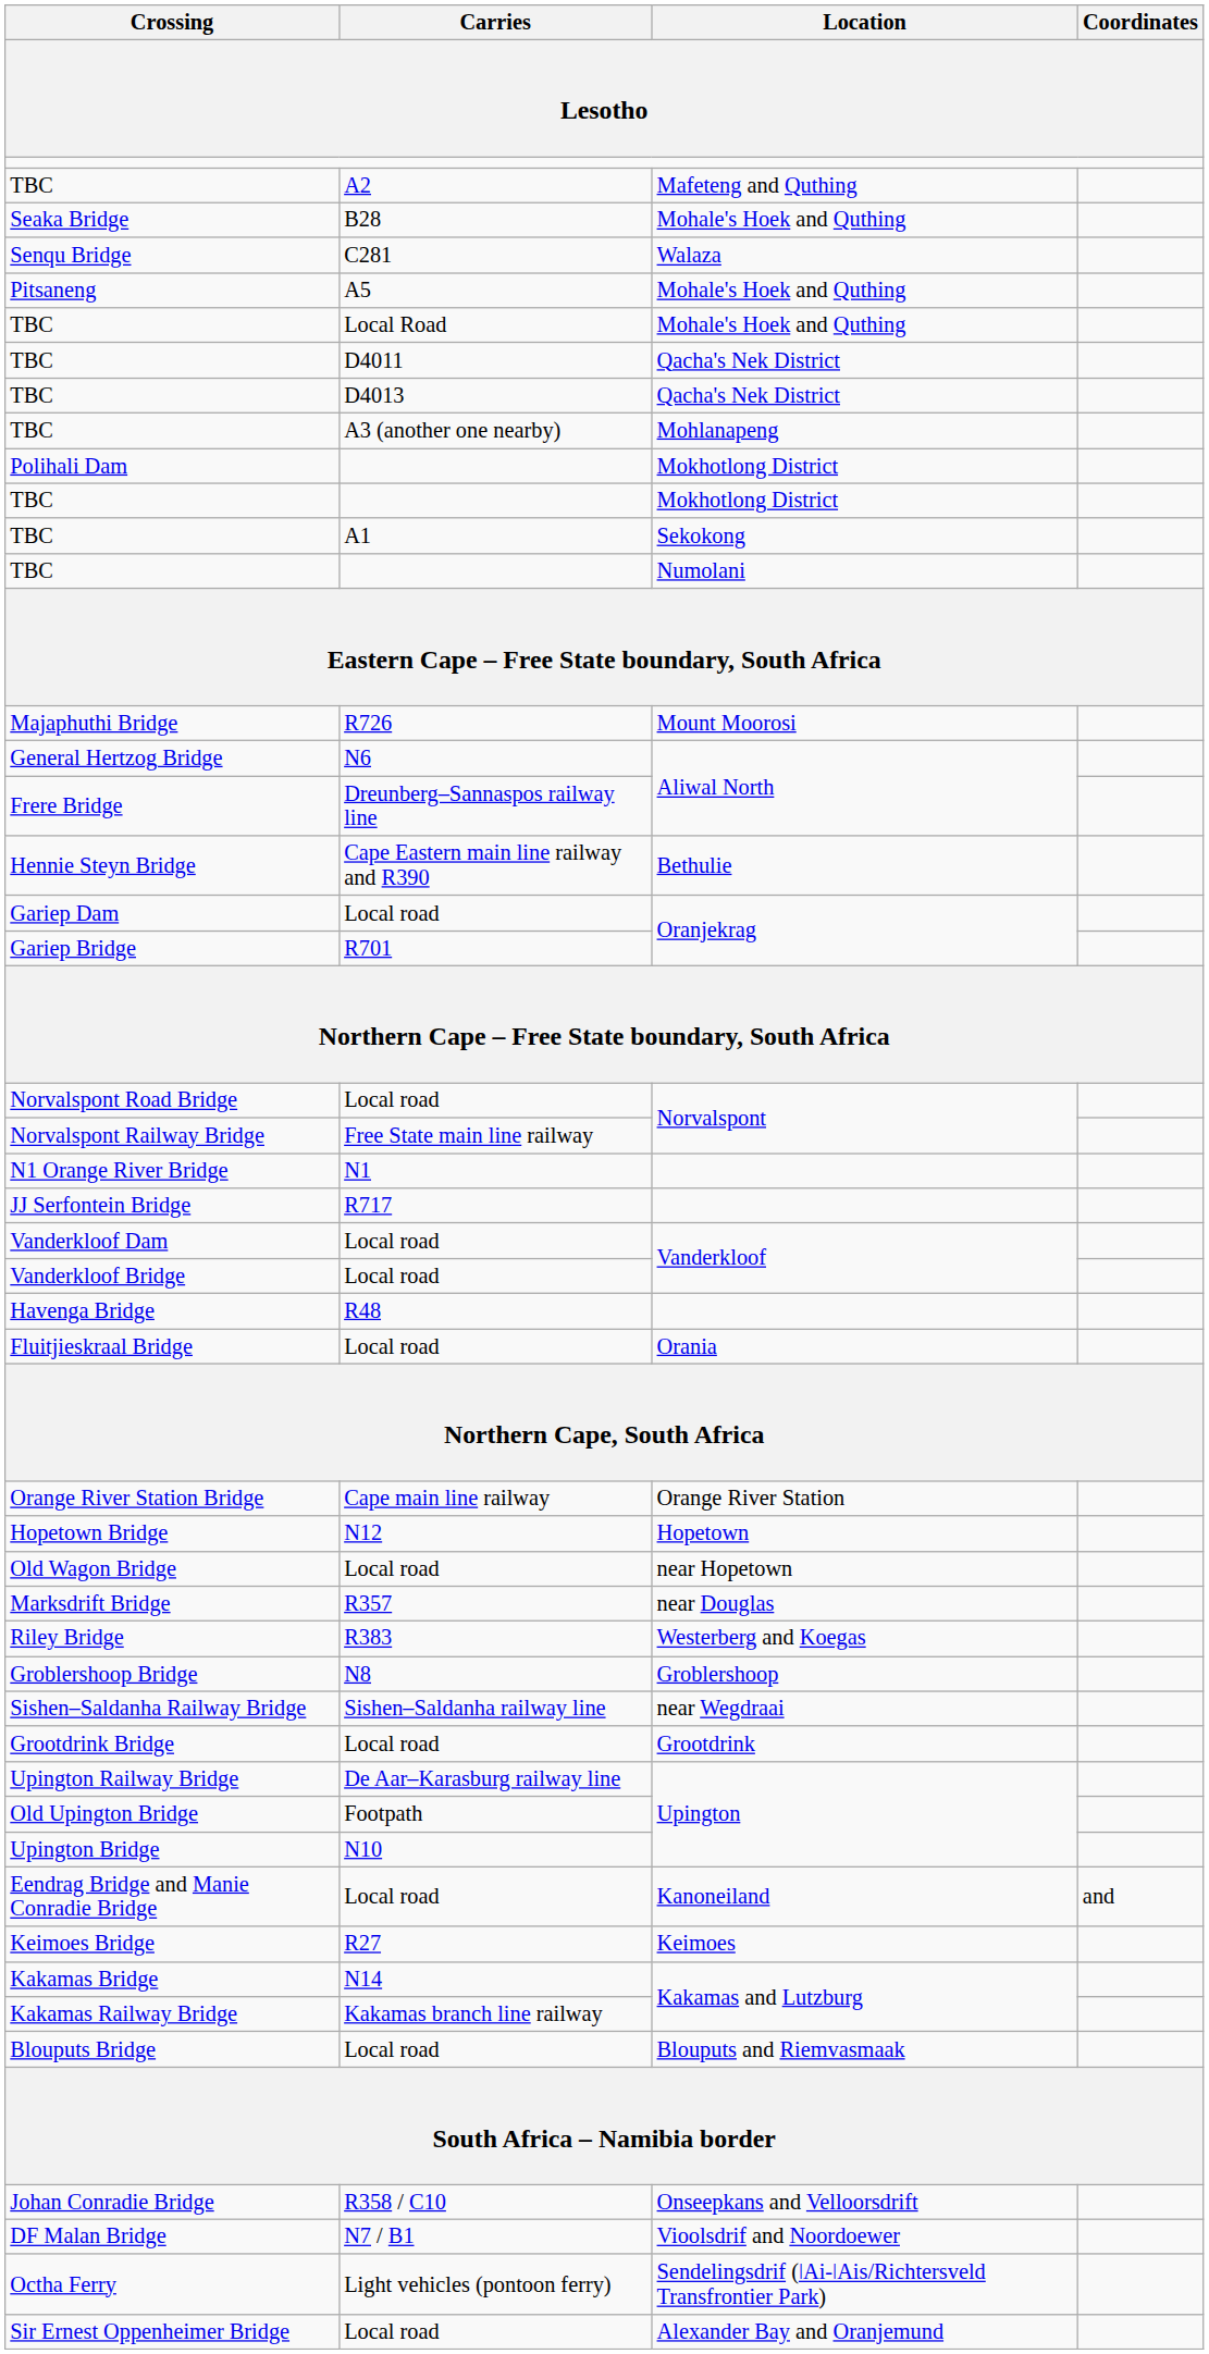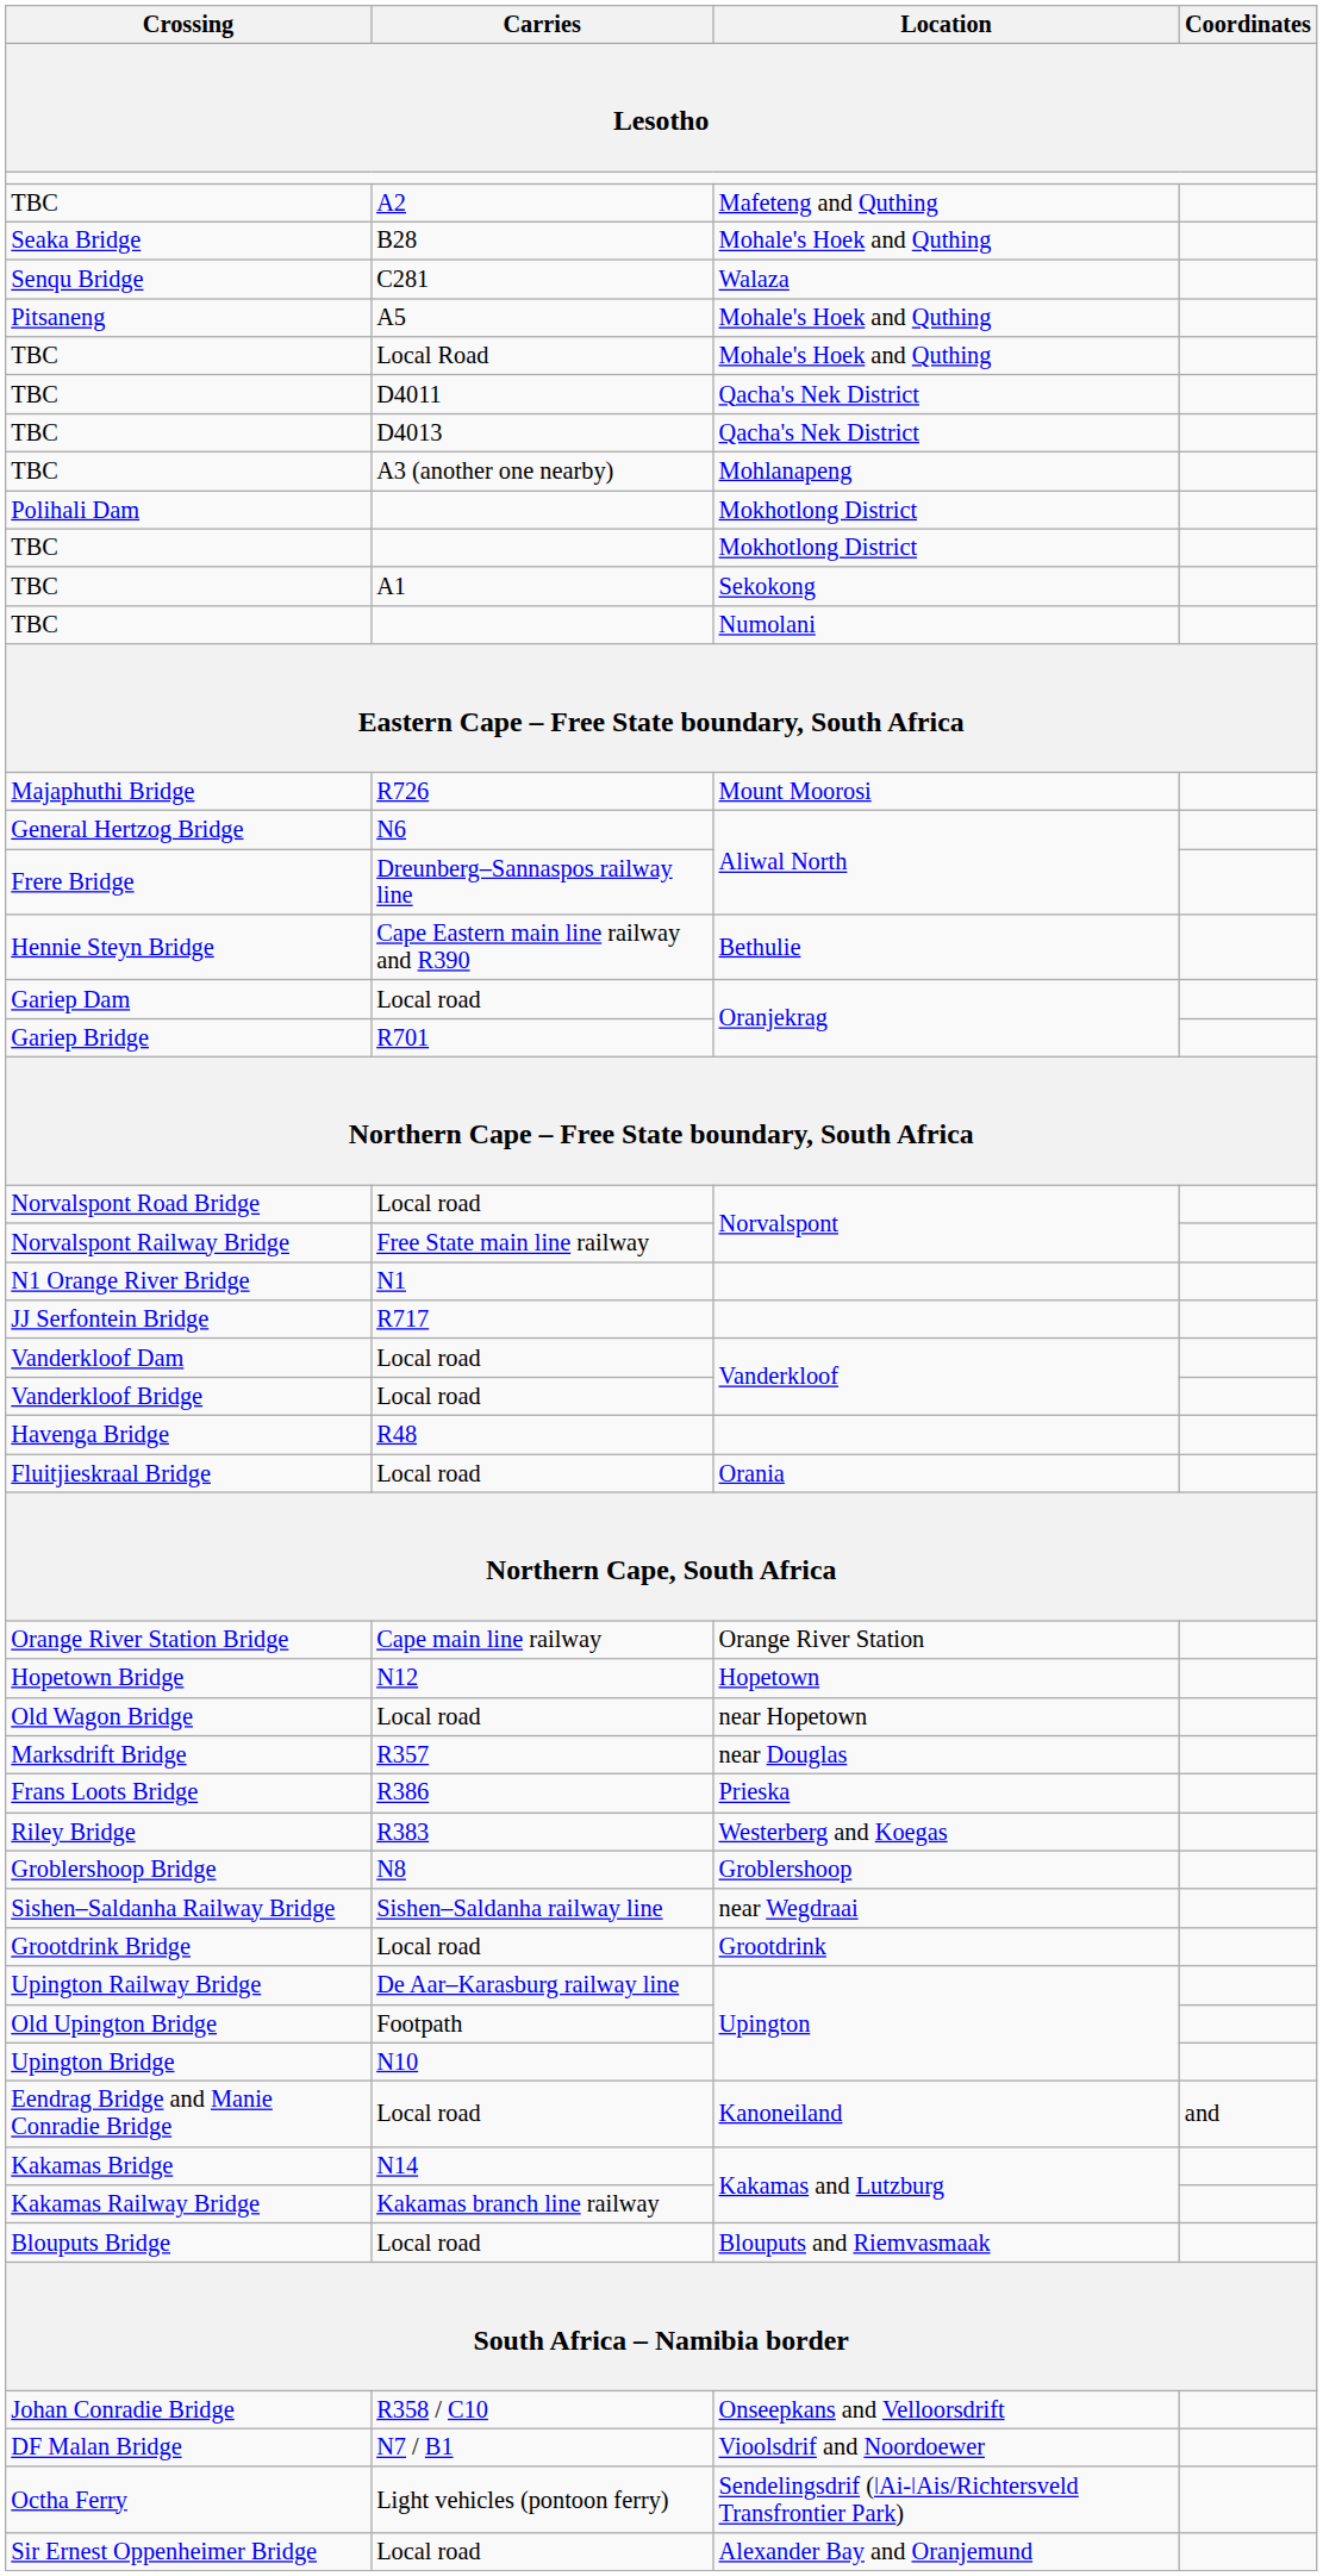+ row: Frans Loots Bridge | R386 | Prieska
- row: Keimoes Bridge | R27 | Keimoes
